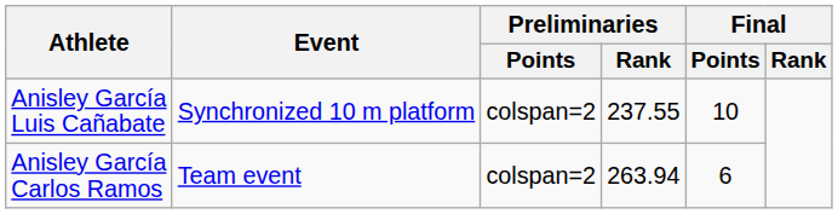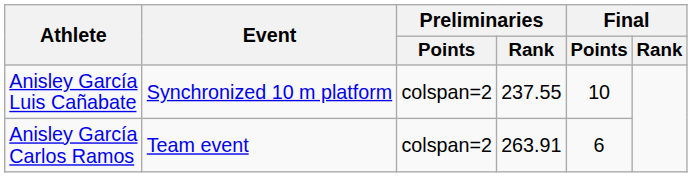Anisley García Carlos Ramos | Preliminaries / Rank: 263.94 -> 263.91
